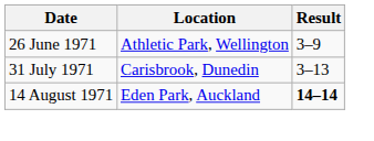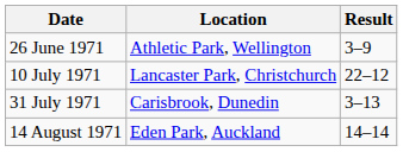+ row: 10 July 1971 | Lancaster Park, Christchurch | 22–12
14 August 1971 | Result: bold -> normal
